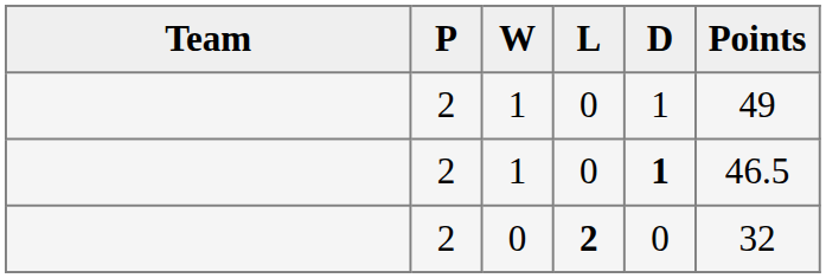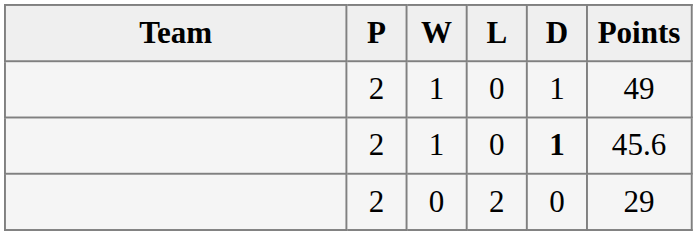row 3 | Points: 46.5 -> 45.6
row 4 | L: bold -> normal
row 4 | Points: 32 -> 29
